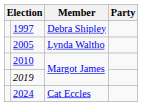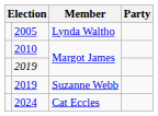- row: 1997 | Debra Shipley
+ row: 2019 | Suzanne Webb
